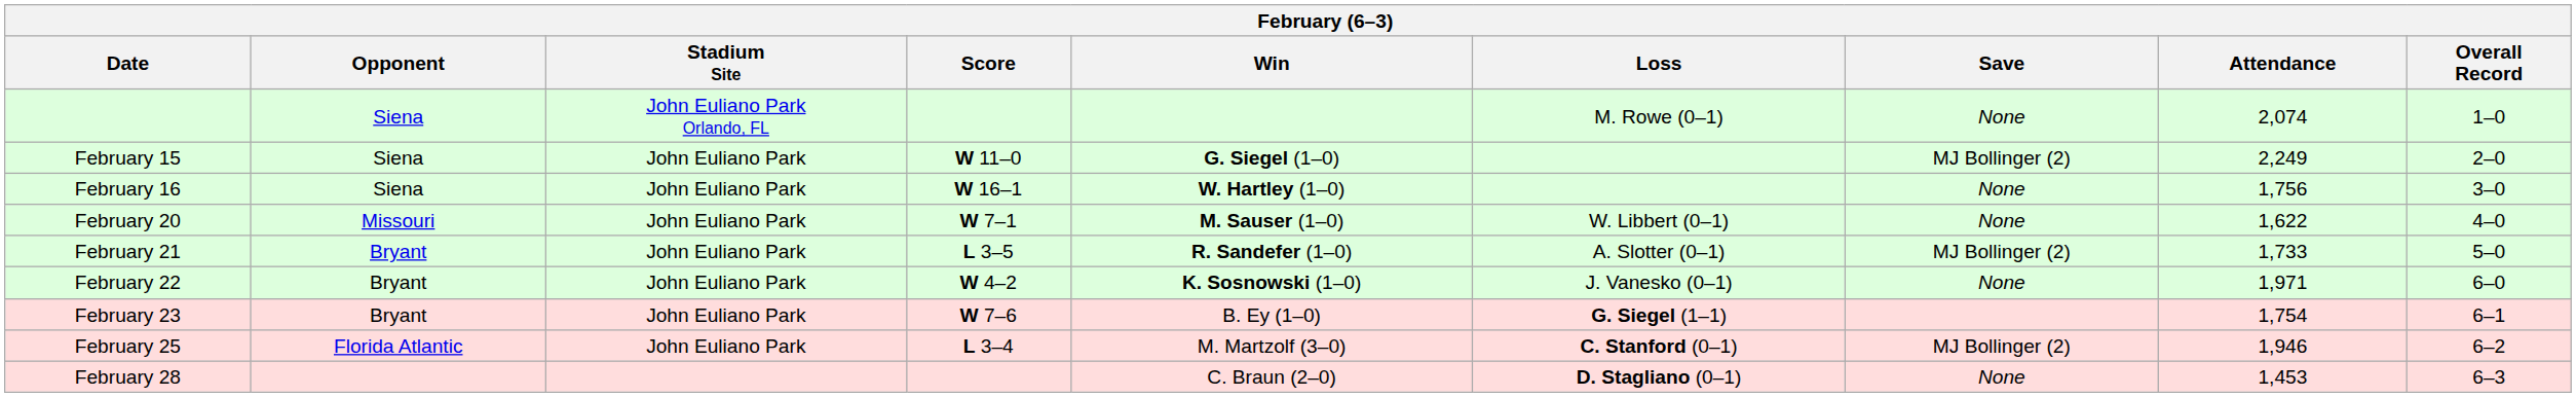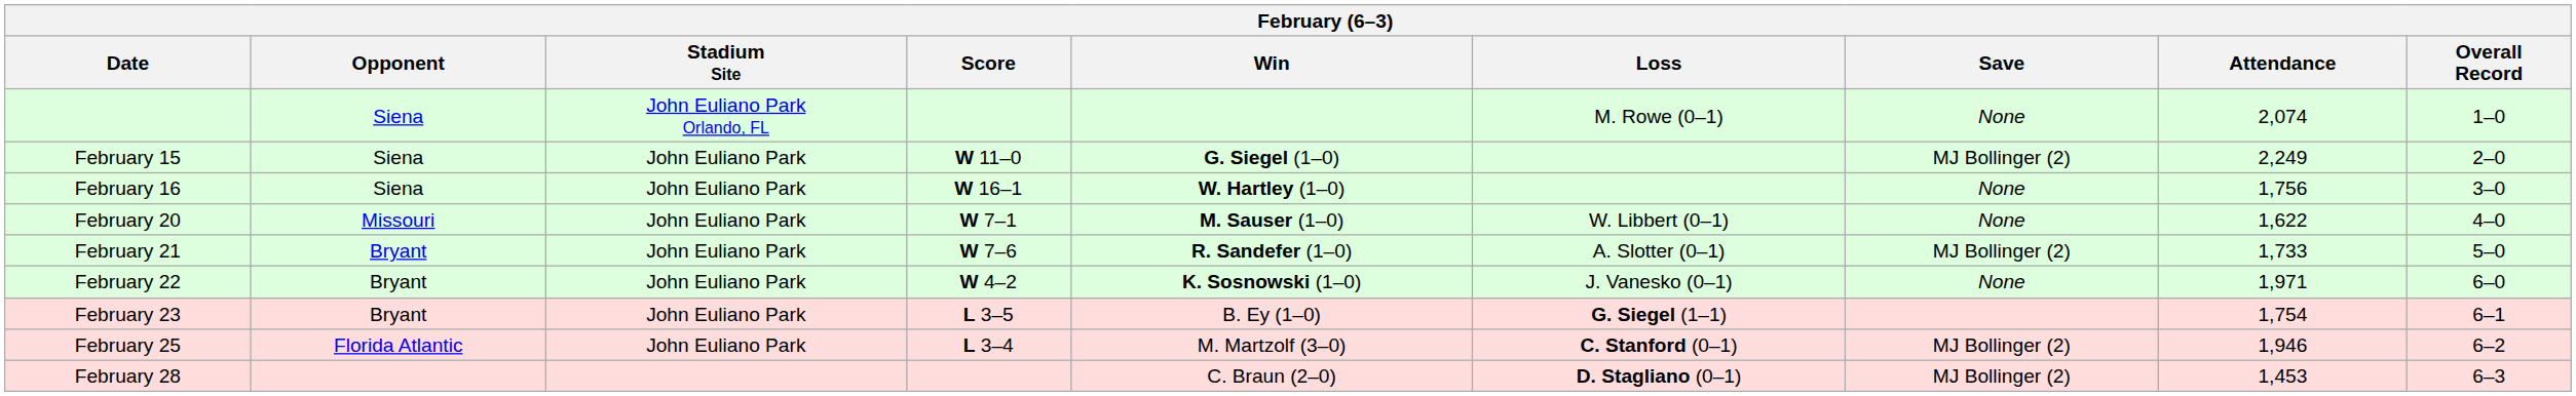February 21 | Score: L 3–5 -> W 7–6
February 23 | Score: W 7–6 -> L 3–5
February 28 | Save: None -> MJ Bollinger (2)
